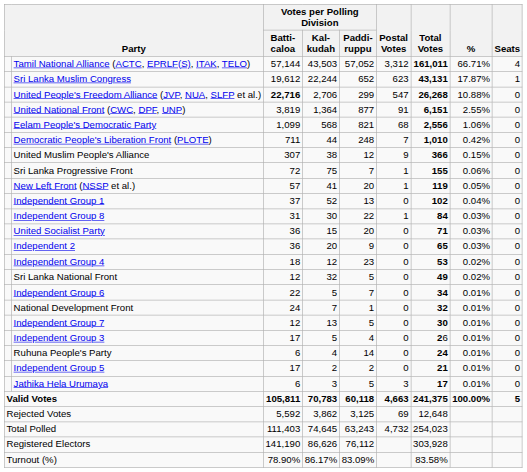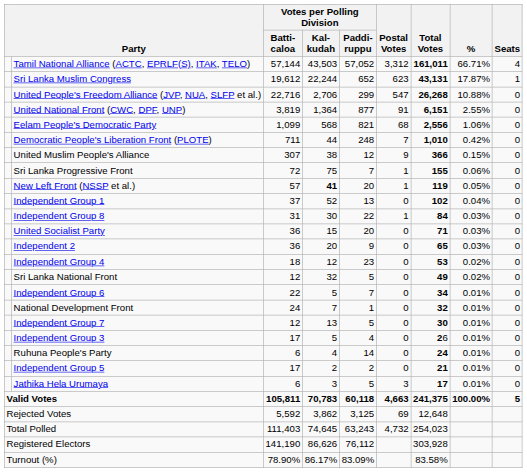United People's Freedom Alliance (JVP, NUA, SLFP et al.) | Votes per Polling Division / Batti- caloa: bold -> normal
New Left Front (NSSP et al.) | Votes per Polling Division / Kal- kudah: normal -> bold
